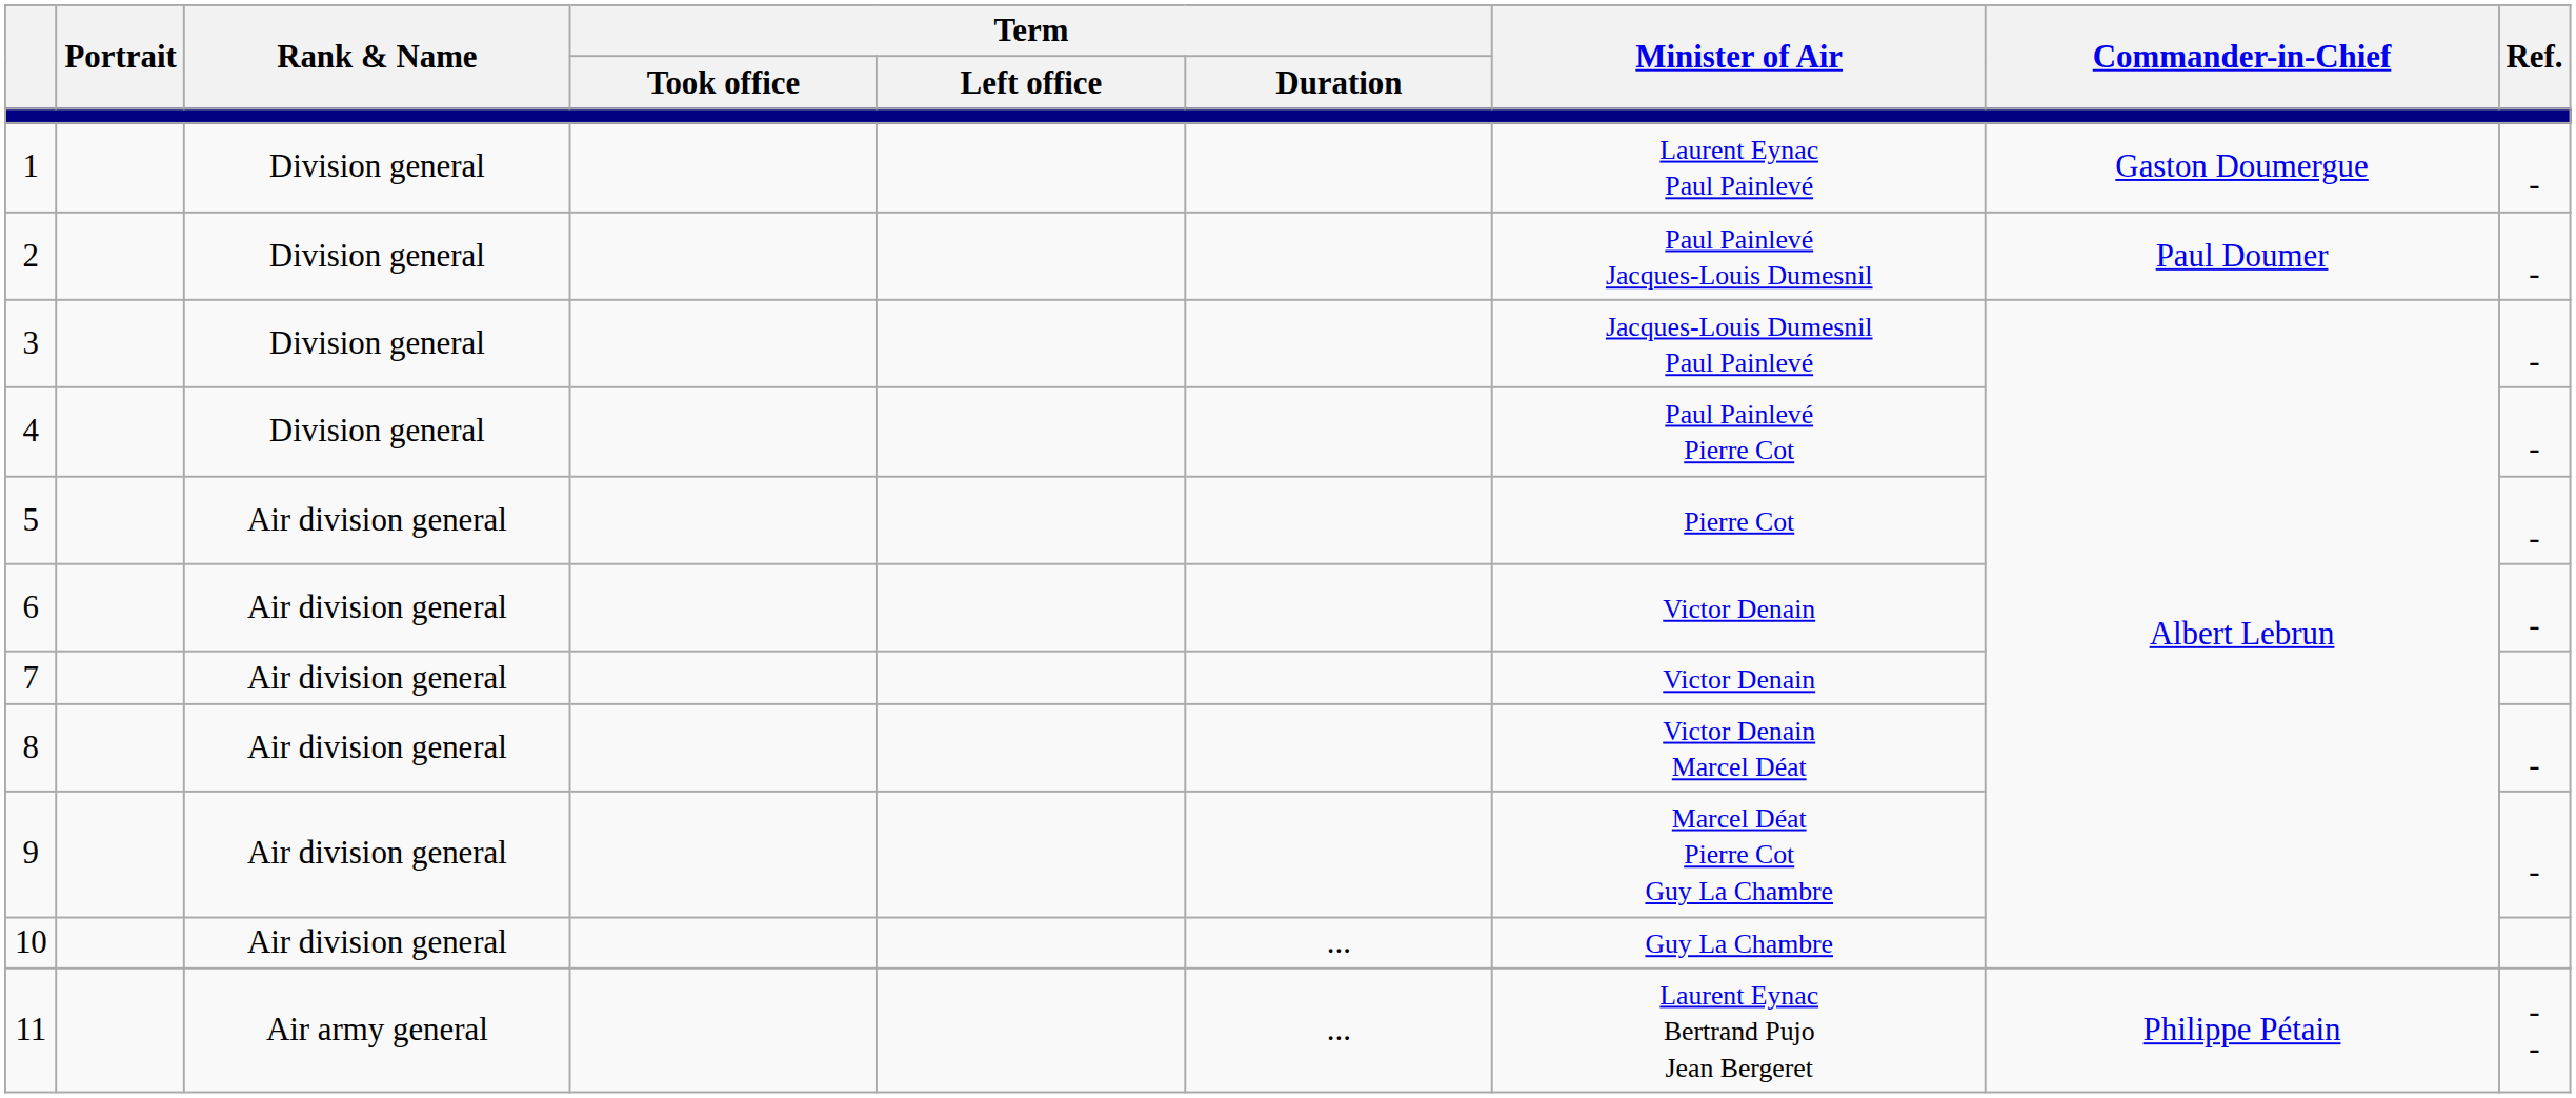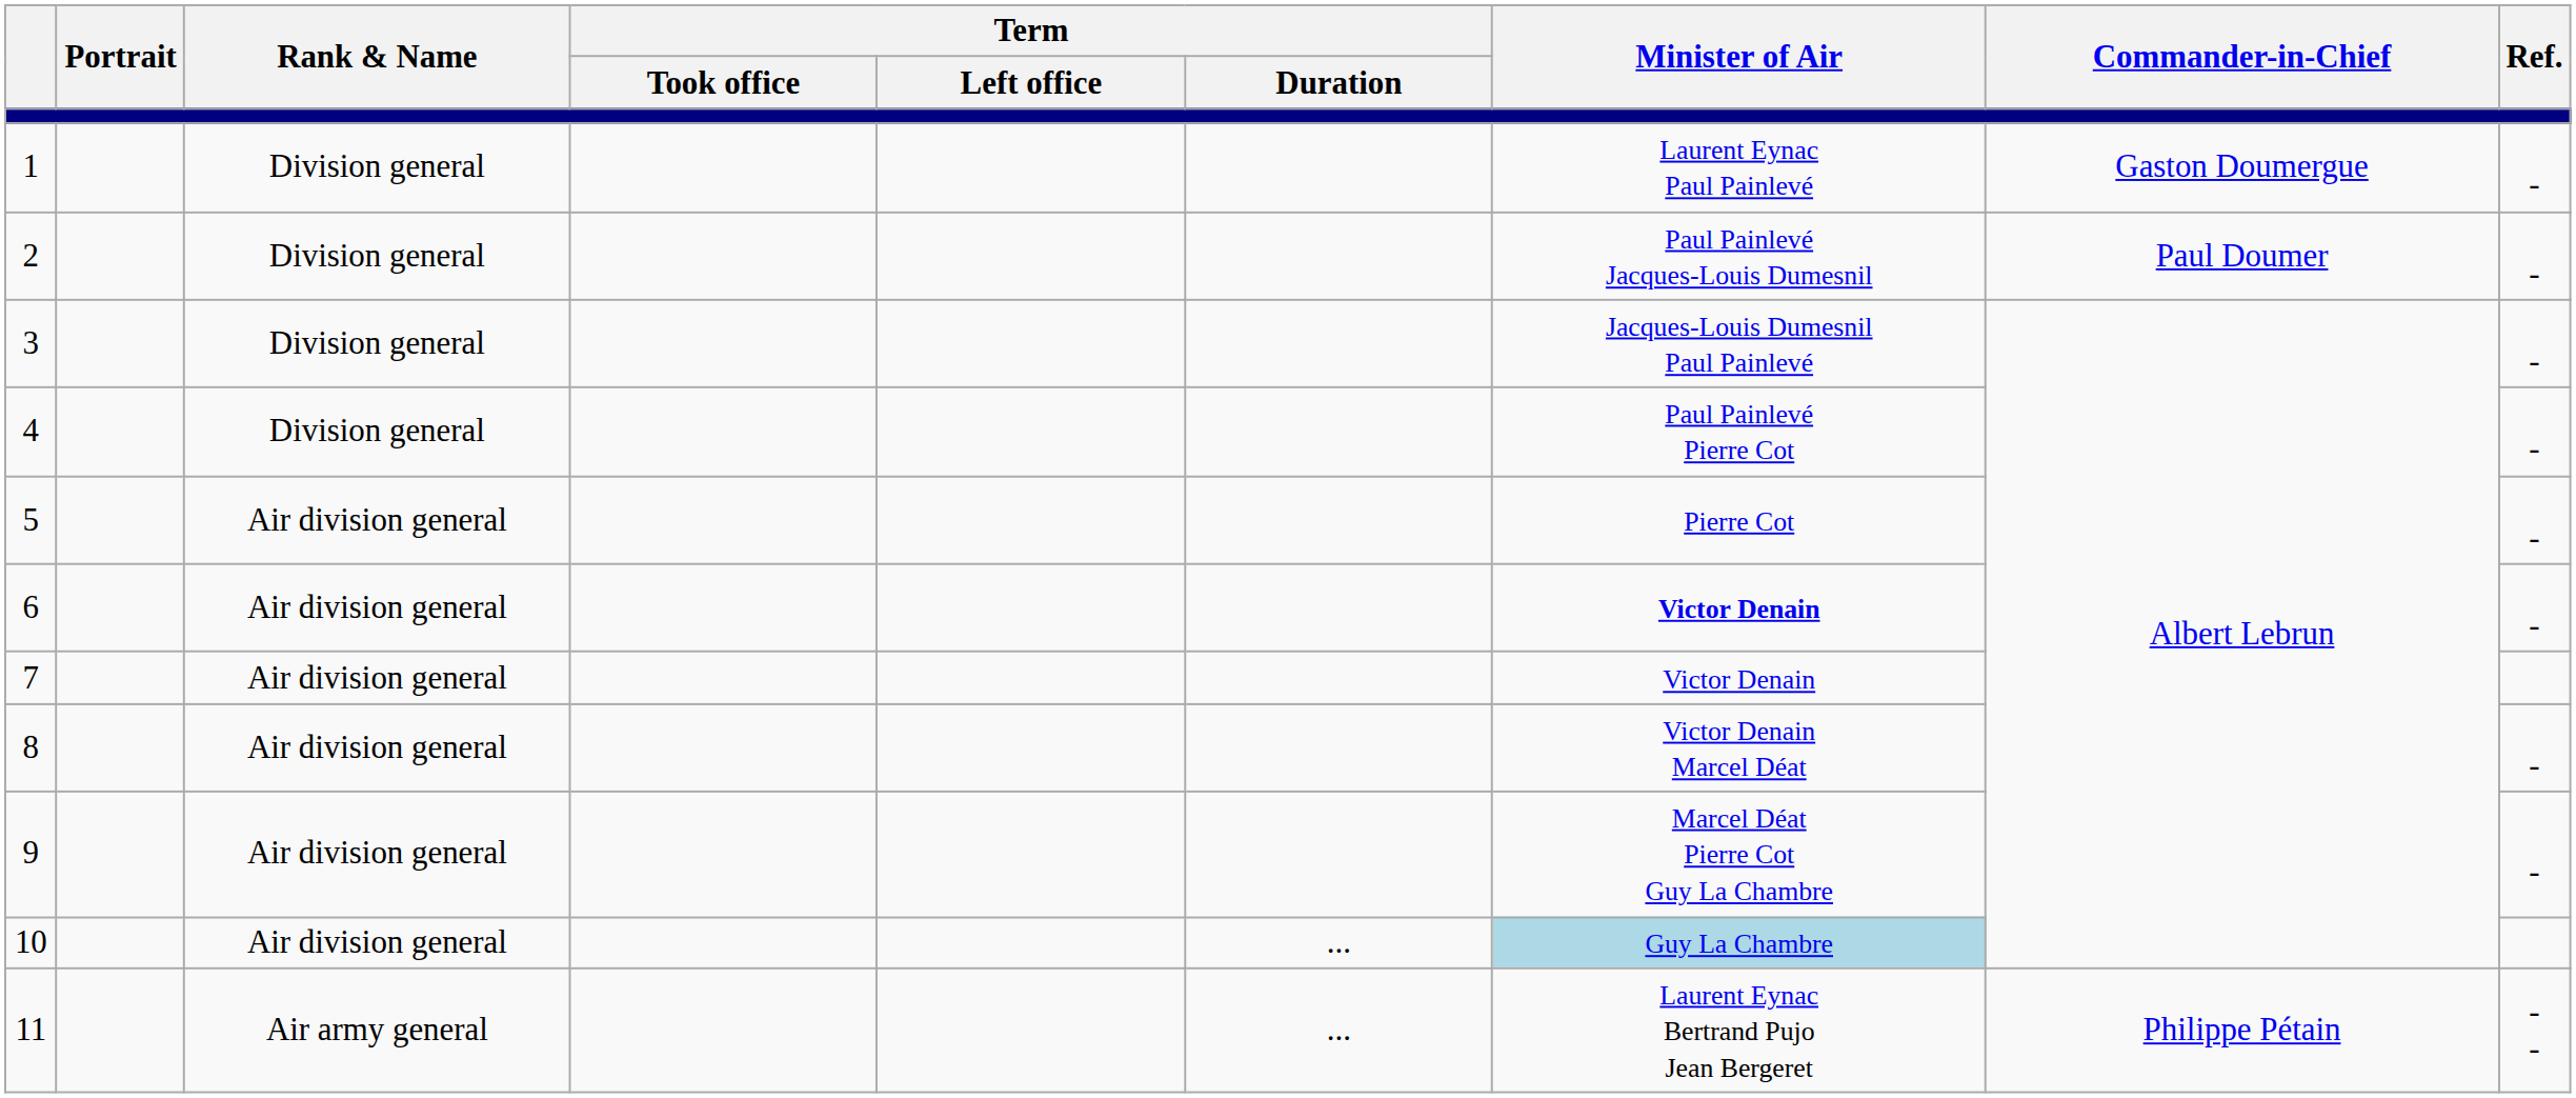6 | Minister of Air: normal -> bold
10 | Minister of Air: no background -> lightblue background
